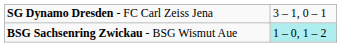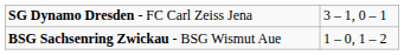BSG Sachsenring Zwickau - BSG Wismut Aue | column 2: paleturquoise background -> no background
